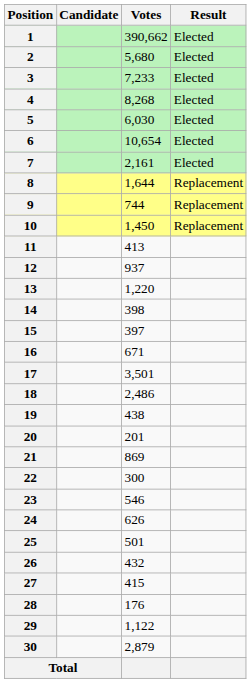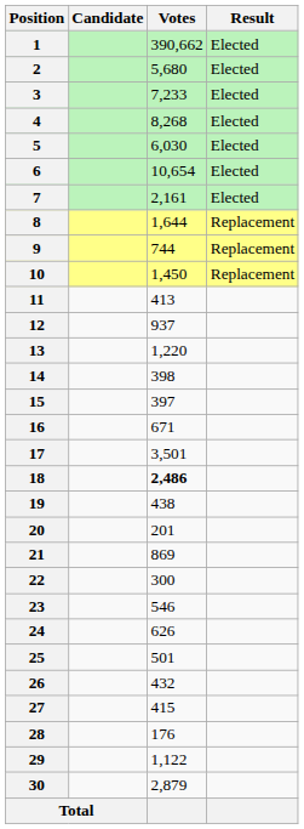18 | Votes: normal -> bold
